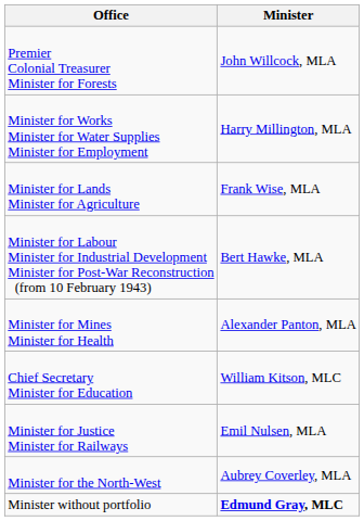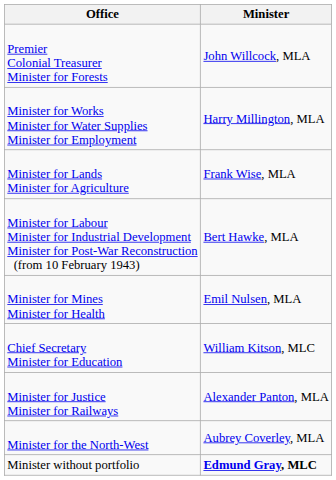Minister for Mines Minister for Health | Minister: Alexander Panton, MLA -> Emil Nulsen, MLA
Minister for Justice Minister for Railways | Minister: Emil Nulsen, MLA -> Alexander Panton, MLA
